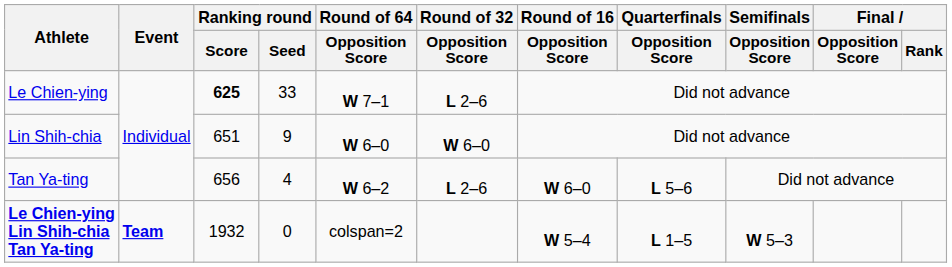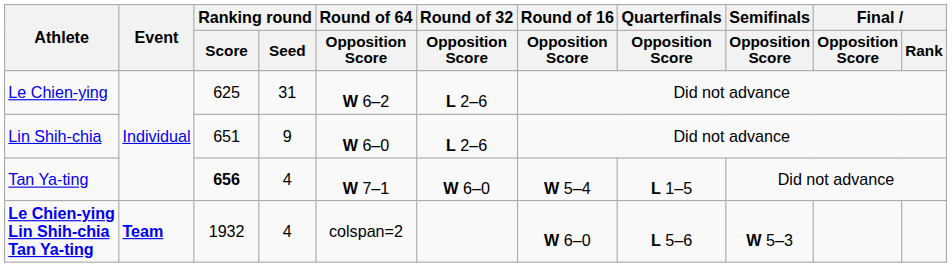Le Chien-ying | Ranking round / Score: bold -> normal
Le Chien-ying | Ranking round / Seed: 33 -> 31
Le Chien-ying | Round of 64 / Opposition Score: W 7–1 -> W 6–2
Lin Shih-chia | Round of 32 / Opposition Score: W 6–0 -> L 2–6
Tan Ya-ting | Ranking round / Score: normal -> bold
Tan Ya-ting | Round of 64 / Opposition Score: W 6–2 -> W 7–1
Tan Ya-ting | Round of 32 / Opposition Score: L 2–6 -> W 6–0
Tan Ya-ting | Round of 16 / Opposition Score: W 6–0 -> W 5–4
Tan Ya-ting | Quarterfinals / Opposition Score: L 5–6 -> L 1–5
Le Chien-ying Lin Shih-chia Tan Ya-ting | Ranking round / Seed: 0 -> 4
Le Chien-ying Lin Shih-chia Tan Ya-ting | Round of 16 / Opposition Score: W 5–4 -> W 6–0
Le Chien-ying Lin Shih-chia Tan Ya-ting | Quarterfinals / Opposition Score: L 1–5 -> L 5–6
